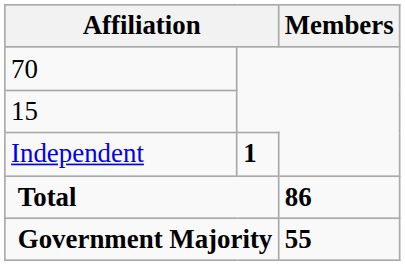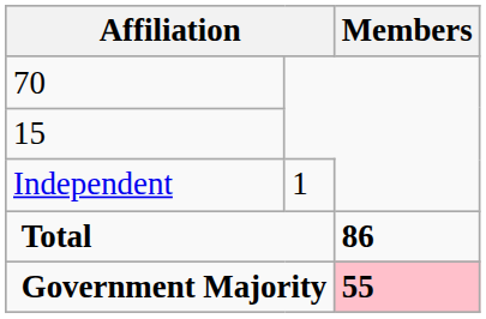Independent | column 2: bold -> normal
Government Majority | Members: no background -> pink background
